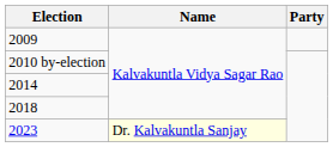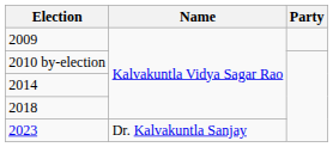2023 | Name: lightyellow background -> no background
